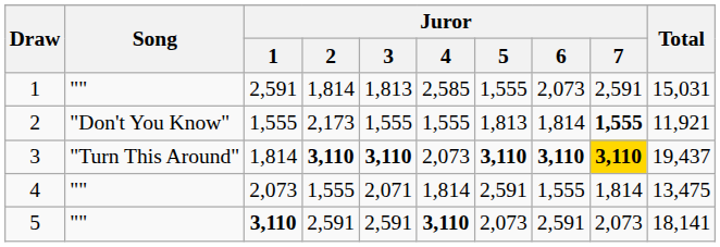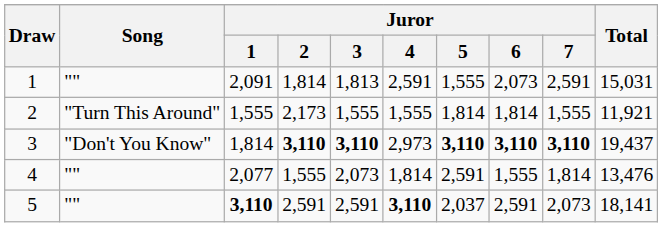row 3 | Juror / 1: 2,591 -> 2,091
row 3 | Juror / 4: 2,585 -> 2,591
row 4 | Song: "Don't You Know" -> "Turn This Around"
row 4 | Juror / 5: 1,813 -> 1,814
row 4 | Juror / 7: bold -> normal
row 5 | Song: "Turn This Around" -> "Don't You Know"
row 5 | Juror / 4: 2,073 -> 2,973
row 5 | Juror / 7: gold background -> no background
row 6 | Juror / 1: 2,073 -> 2,077
row 6 | Juror / 3: 2,071 -> 2,073
row 6 | Total: 13,475 -> 13,476
row 7 | Juror / 5: 2,073 -> 2,037
